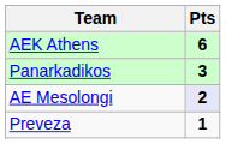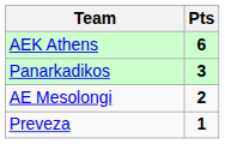AE Mesolongi | Pts: lavender background -> no background
